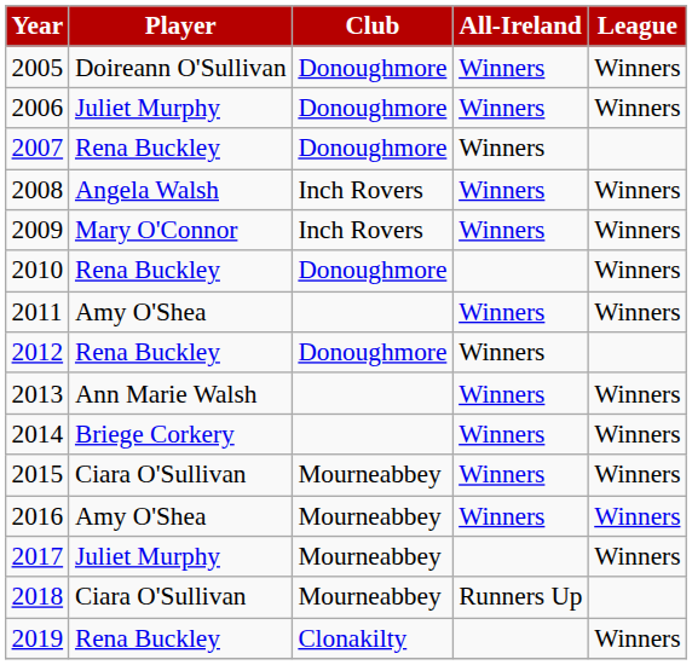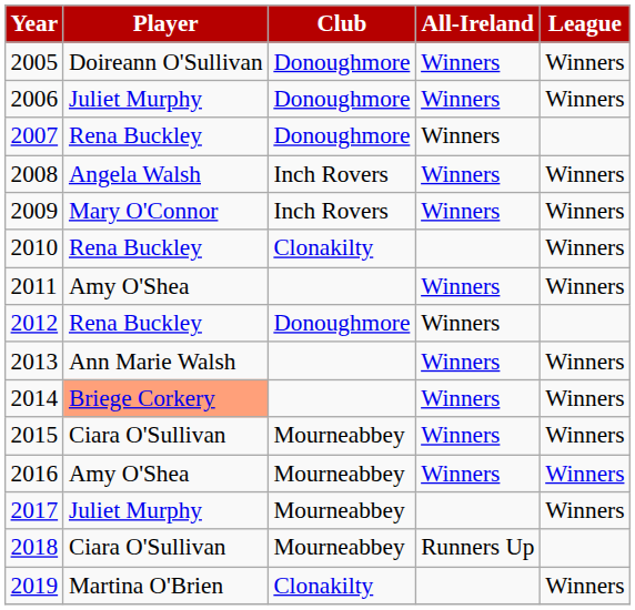2010 | Club: Donoughmore -> Clonakilty
2014 | Player: no background -> lightsalmon background
2019 | Player: Rena Buckley -> Martina O'Brien
